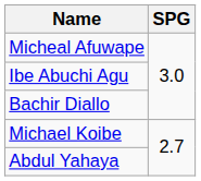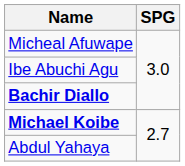Bachir Diallo | Name: normal -> bold
Michael Koibe | Name: normal -> bold
